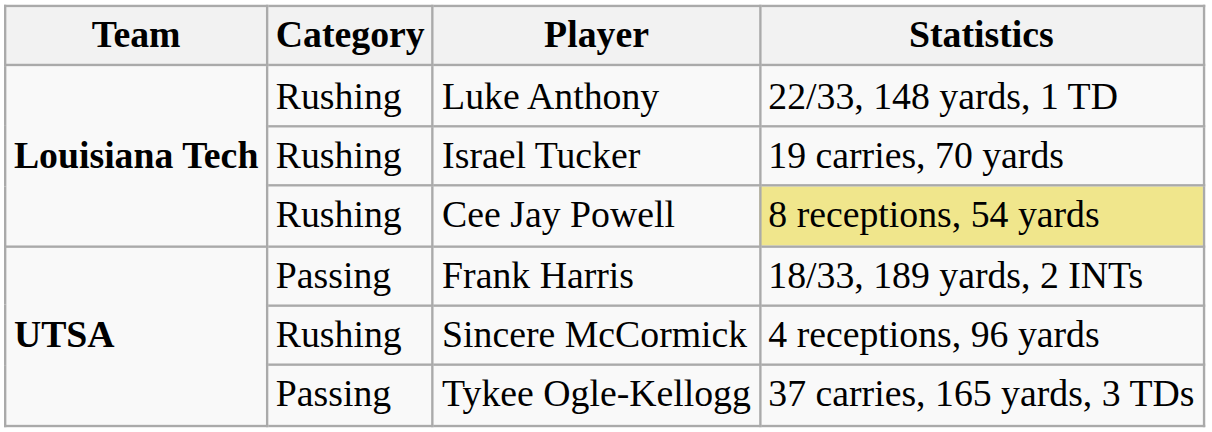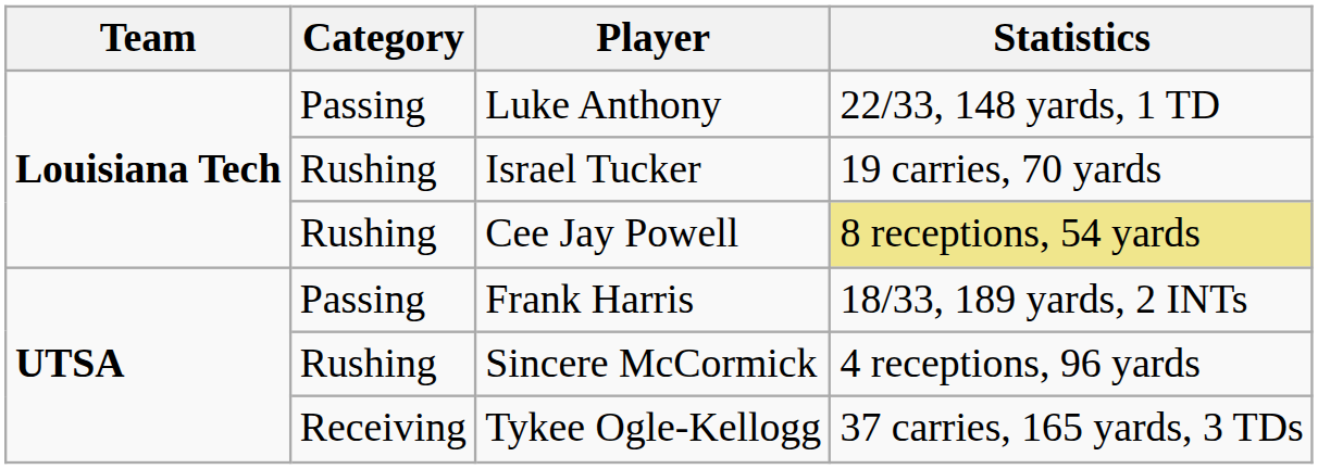Luke Anthony | Category: Rushing -> Passing
Tykee Ogle-Kellogg | Category: Passing -> Receiving
